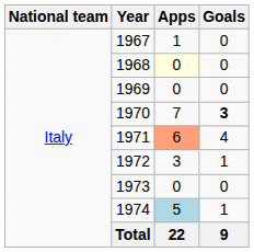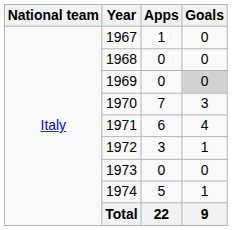1968 | Apps: lightyellow background -> no background
1969 | Goals: no background -> lightgrey background
1970 | Goals: bold -> normal
1971 | Apps: lightsalmon background -> no background
1974 | Apps: lightblue background -> no background
